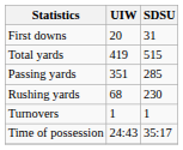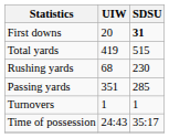First downs | SDSU: normal -> bold
rows swapped: Rushing yards <-> Passing yards
